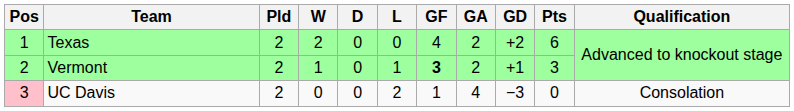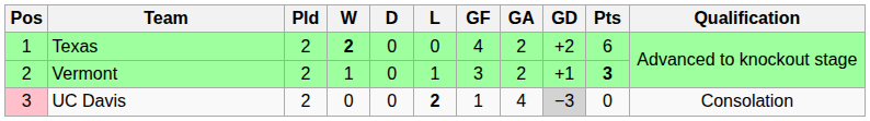Texas | W: normal -> bold
Vermont | GF: bold -> normal
Vermont | Pts: normal -> bold
UC Davis | L: normal -> bold
UC Davis | GD: no background -> lightgrey background
